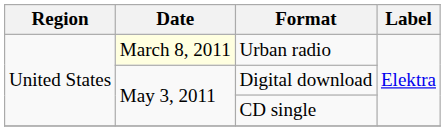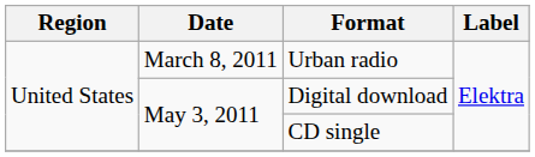Urban radio | Date: lightyellow background -> no background
